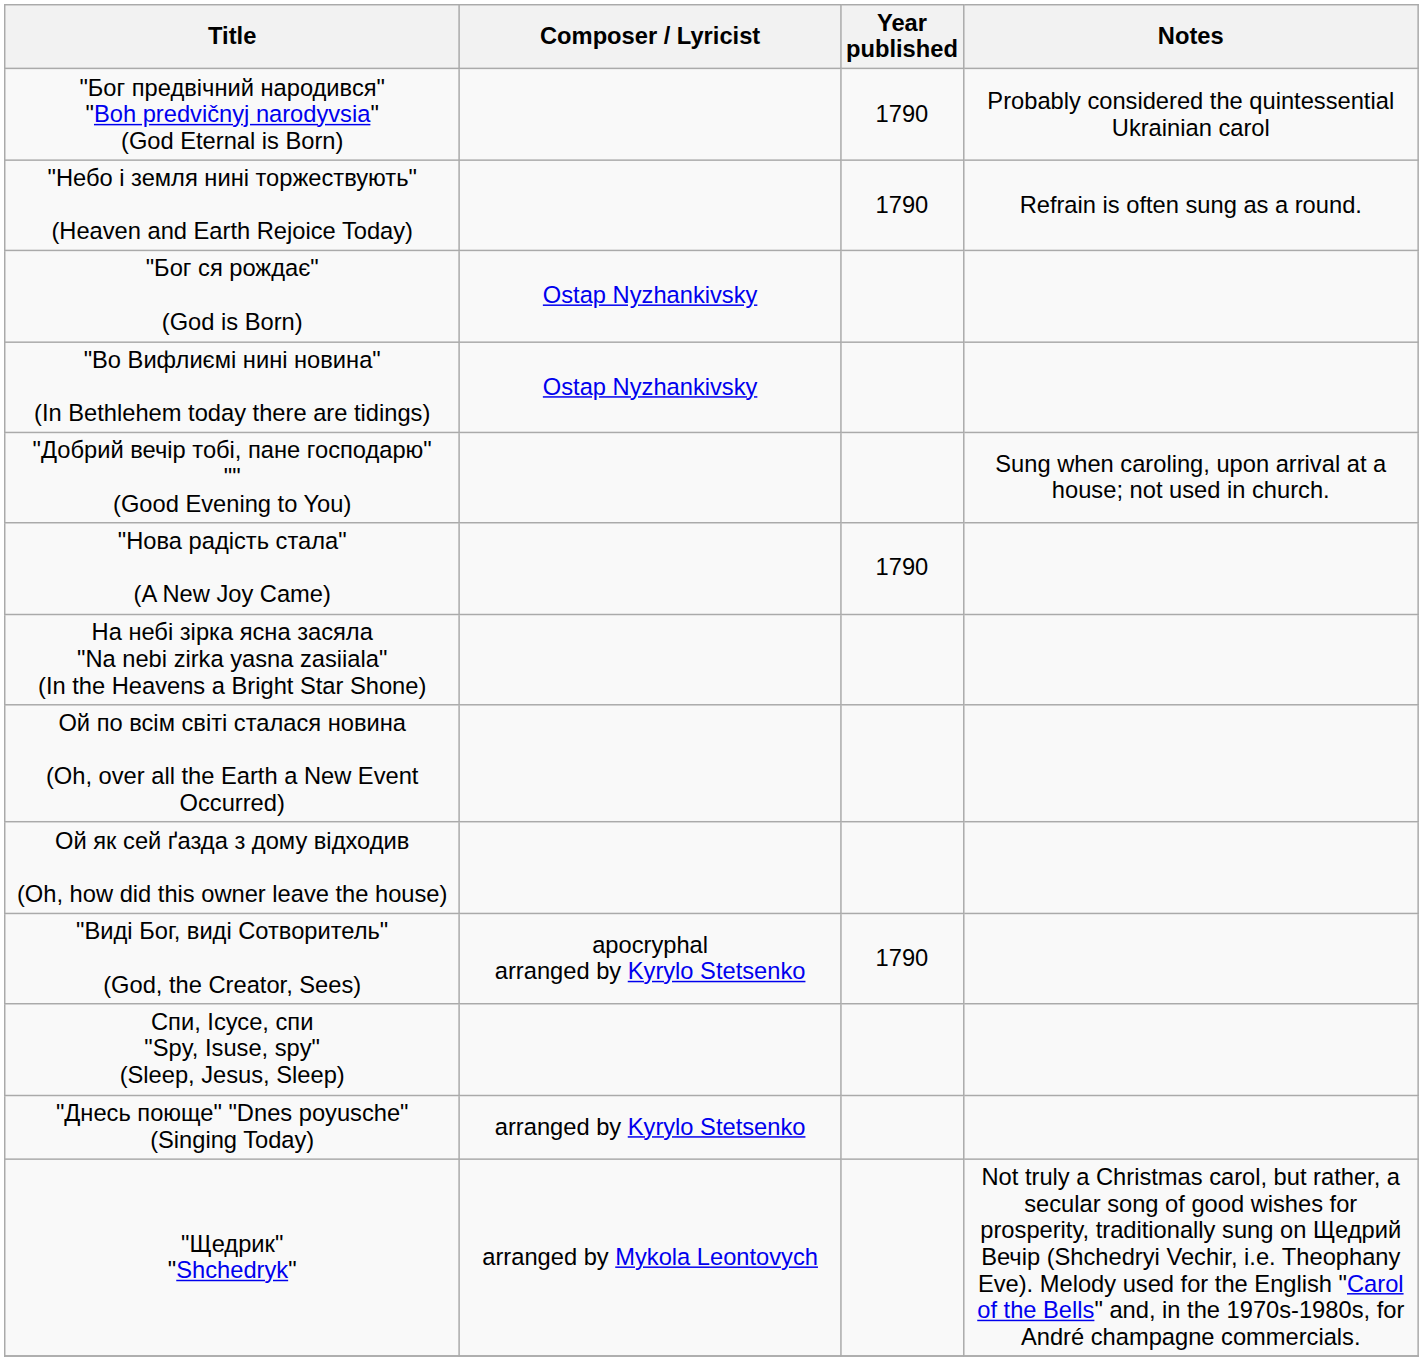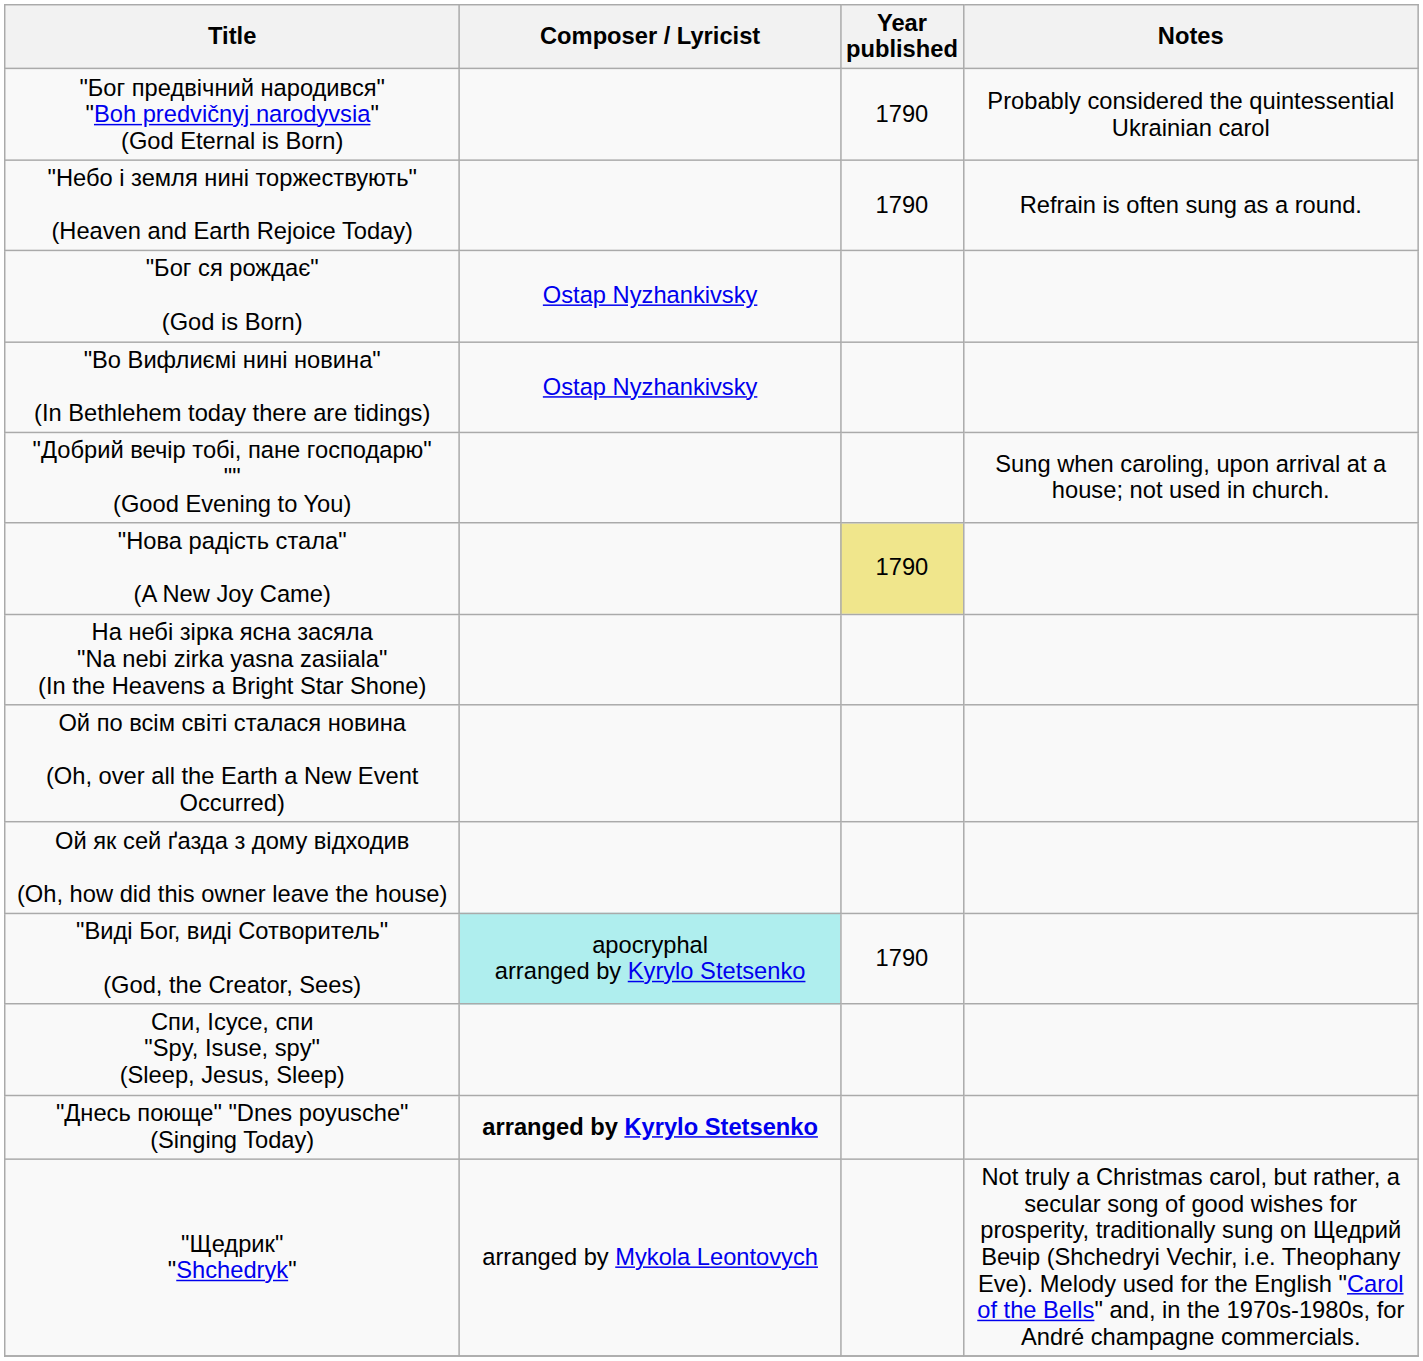"Нова радість стала" (A New Joy Came) | Year published: no background -> khaki background
"Виді Бог, виді Сотворитель" (God, the Creator, Sees) | Composer / Lyricist: no background -> paleturquoise background
"Днесь поюще" "Dnes poyusche" (Singing Today) | Composer / Lyricist: normal -> bold
